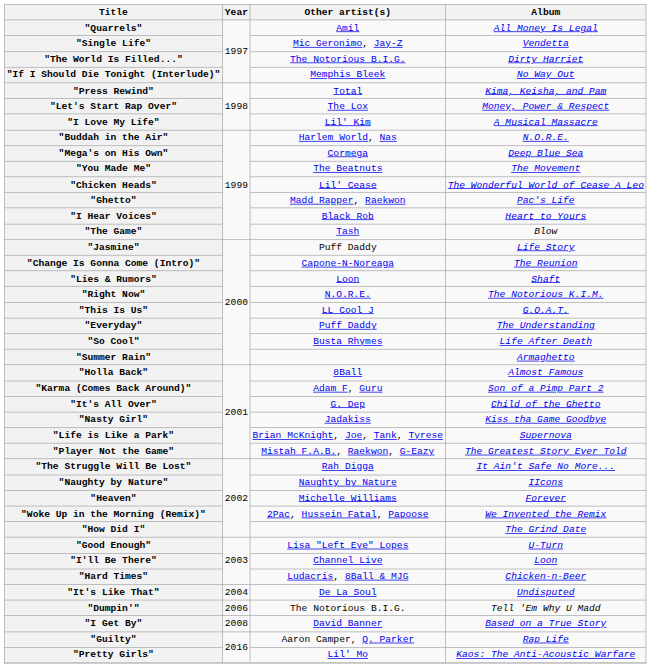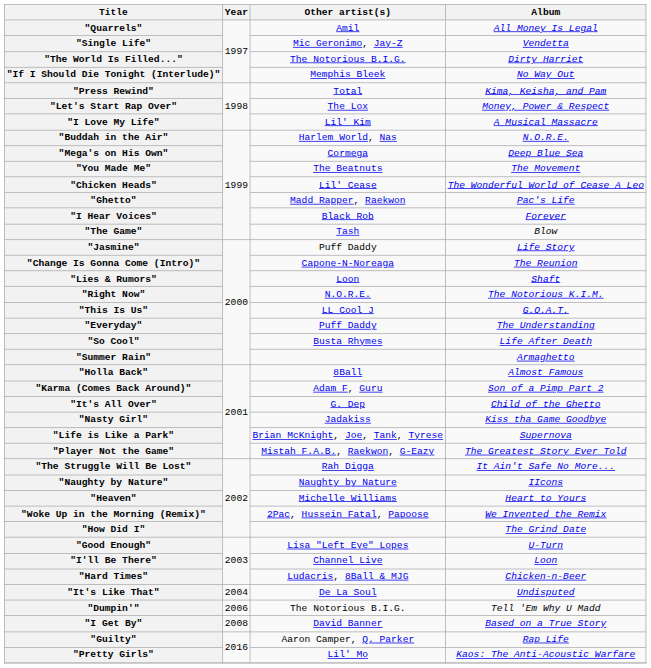"I Hear Voices" | Album: Heart to Yours -> Forever
"Heaven" | Album: Forever -> Heart to Yours
